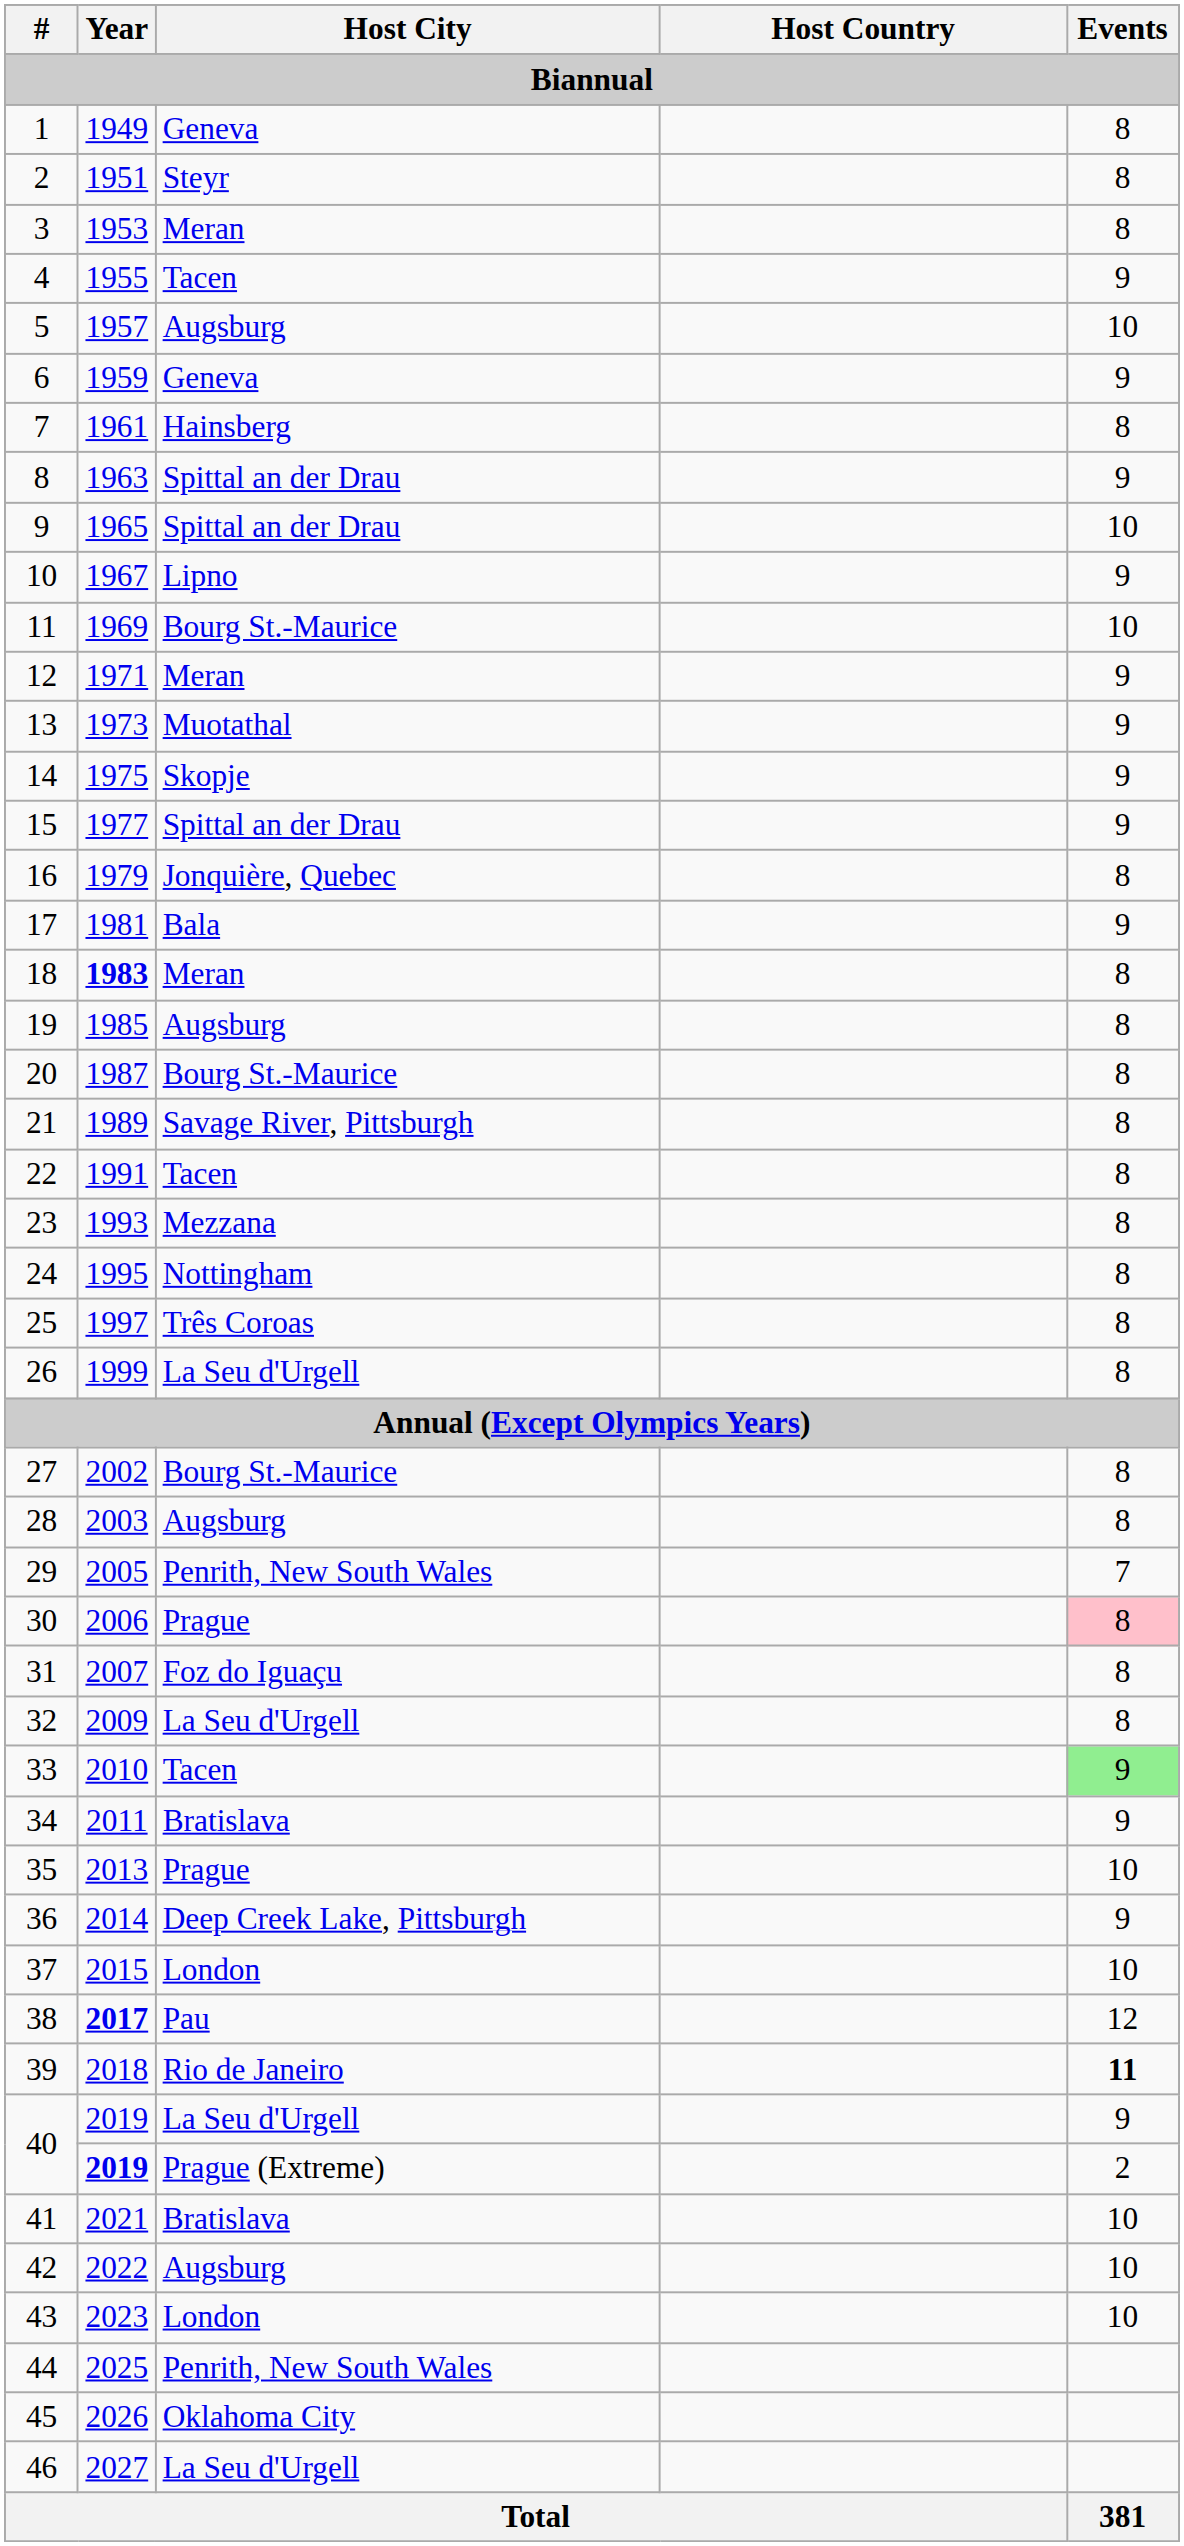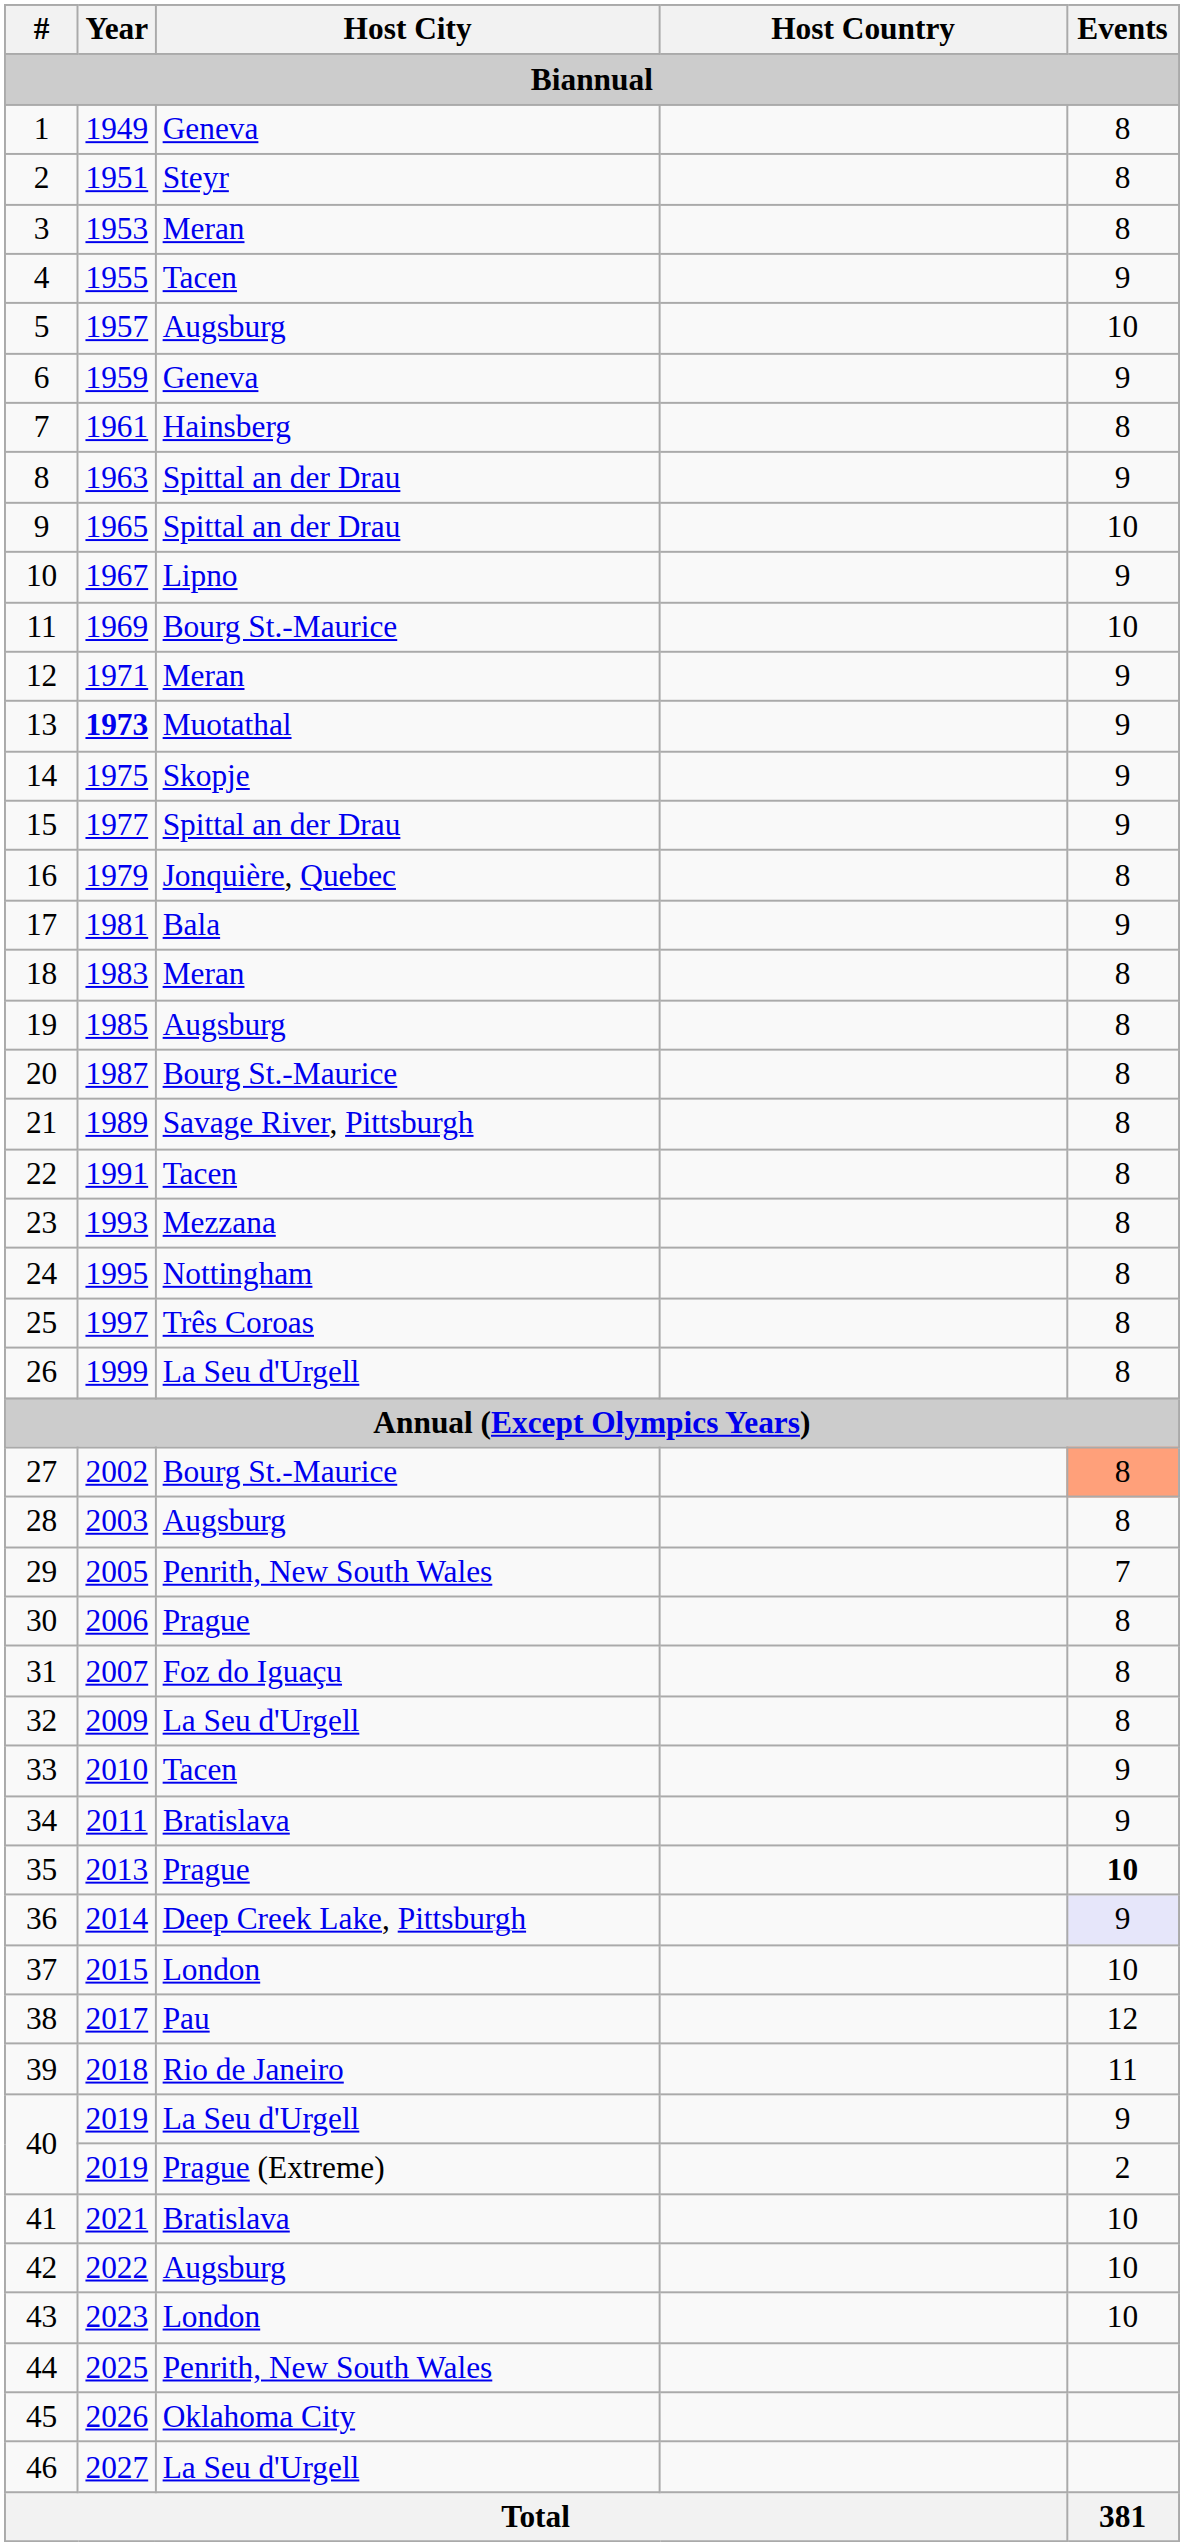13 | Year: normal -> bold
18 | Year: bold -> normal
27 | Events: no background -> lightsalmon background
30 | Events: pink background -> no background
33 | Events: lightgreen background -> no background
35 | Events: normal -> bold
36 | Events: no background -> lavender background
38 | Year: bold -> normal
39 | Events: bold -> normal
40 / Prague (Extreme) | Year: bold -> normal
